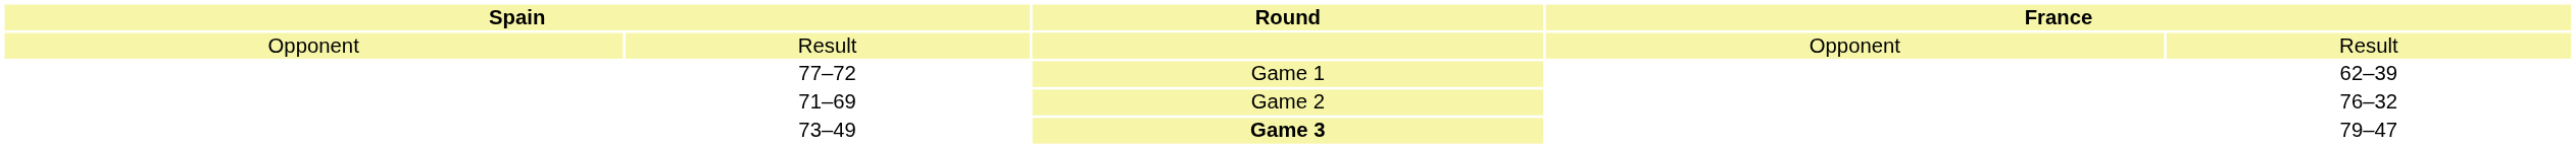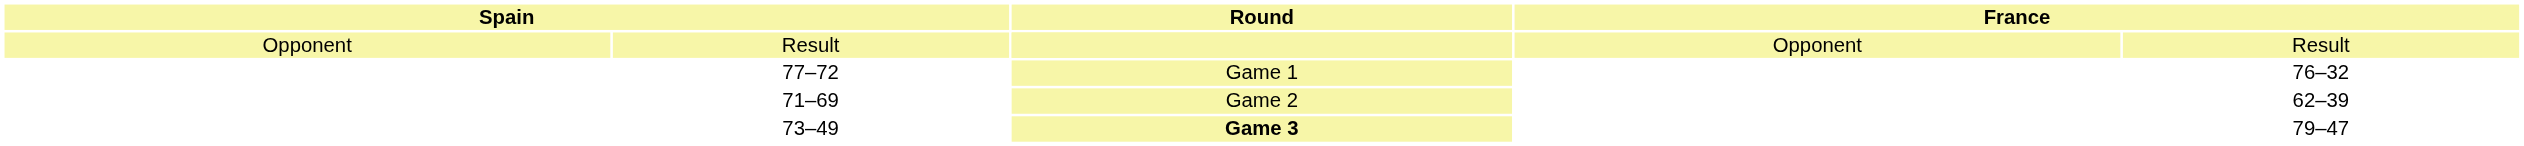77–72 | column 5: 62–39 -> 76–32
71–69 | column 5: 76–32 -> 62–39
